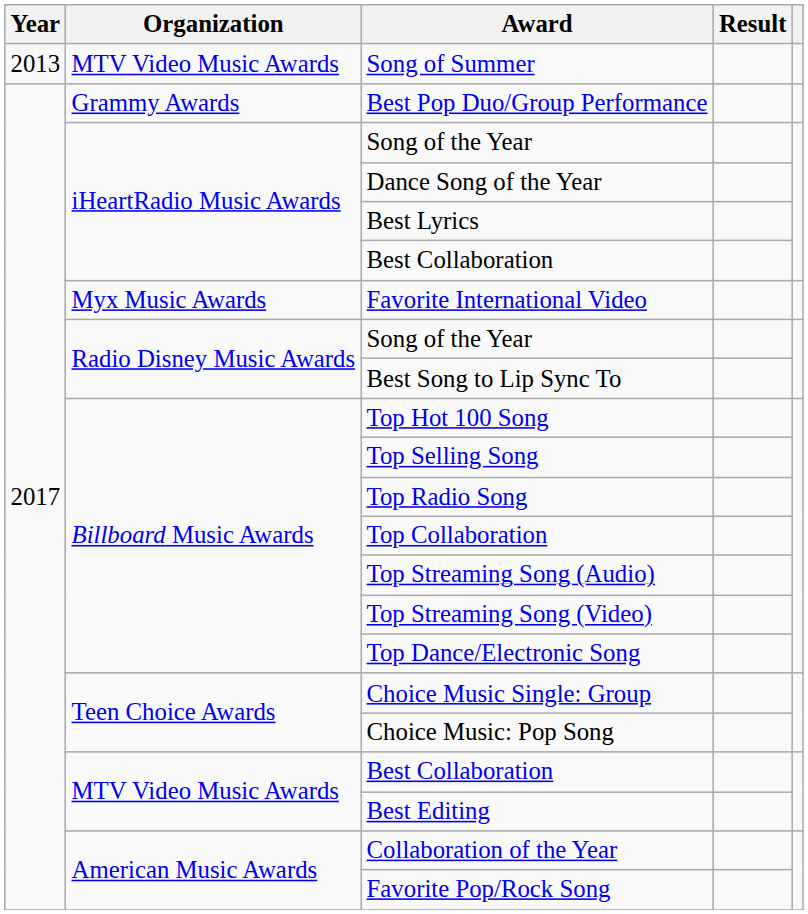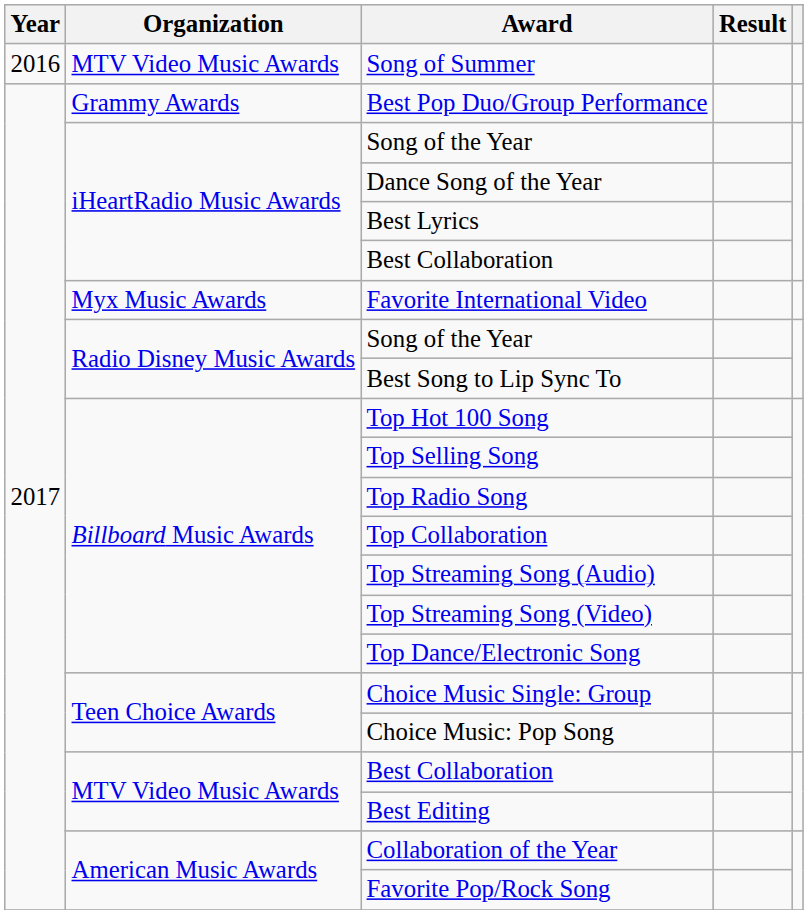Song of Summer | Year: 2013 -> 2016
